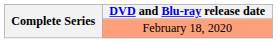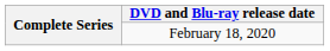row 2 | DVD and Blu-ray release date: lightsalmon background -> no background
